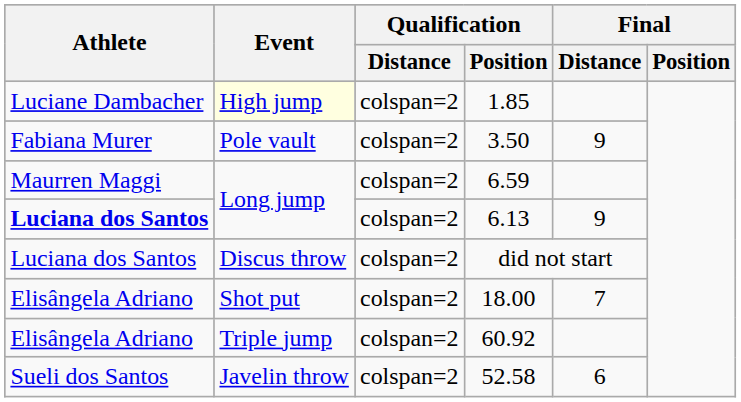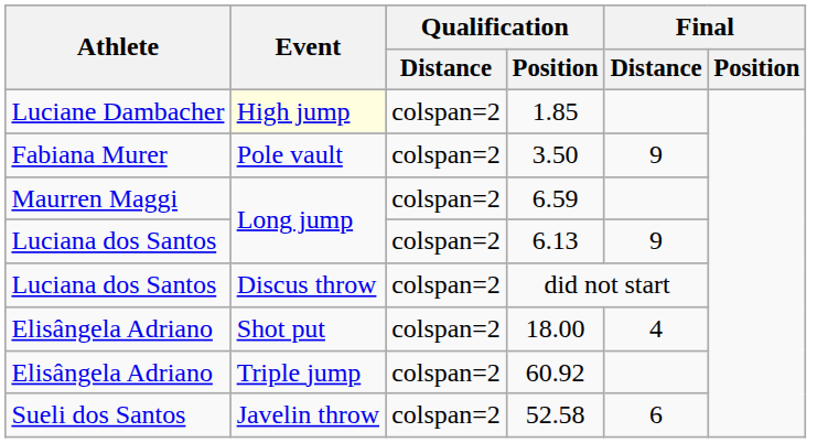6.13 | Athlete: bold -> normal
18.00 | Final / Distance: 7 -> 4
